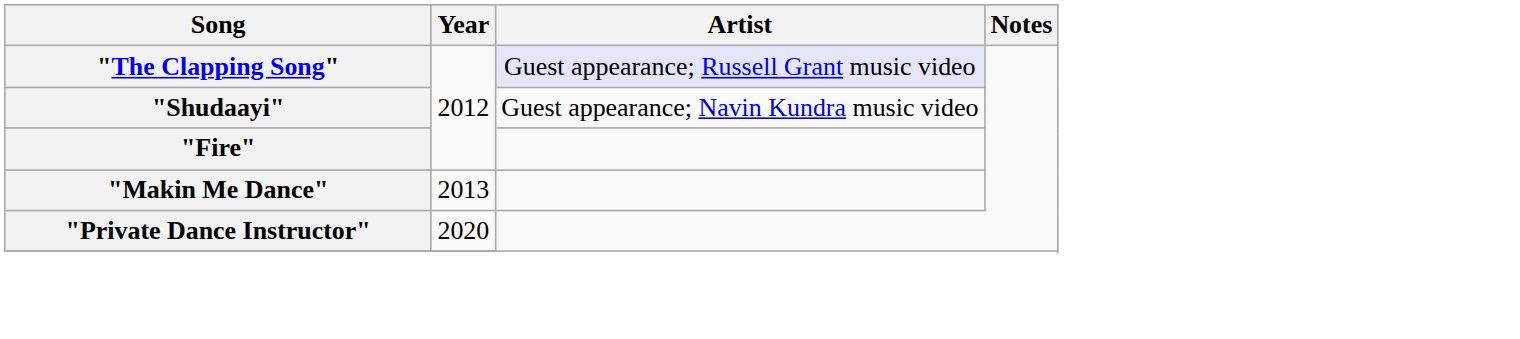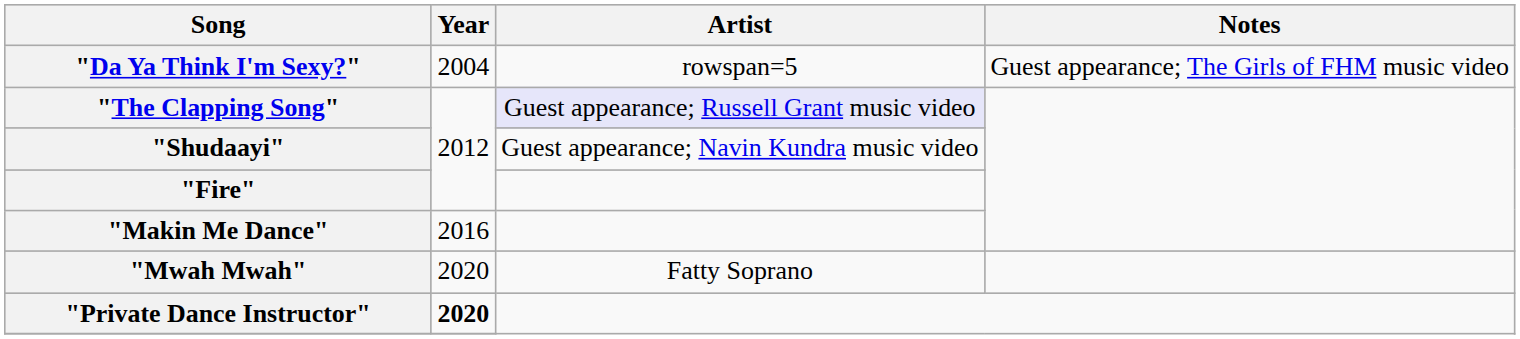+ row: "Da Ya Think I'm Sexy?" | 2004 | rowspan=5 | Guest appearance; The Girls of FHM music video
"Makin Me Dance" | Year: 2013 -> 2016
+ row: "Mwah Mwah" | 2020 | Fatty Soprano
"Private Dance Instructor" | Year: normal -> bold
